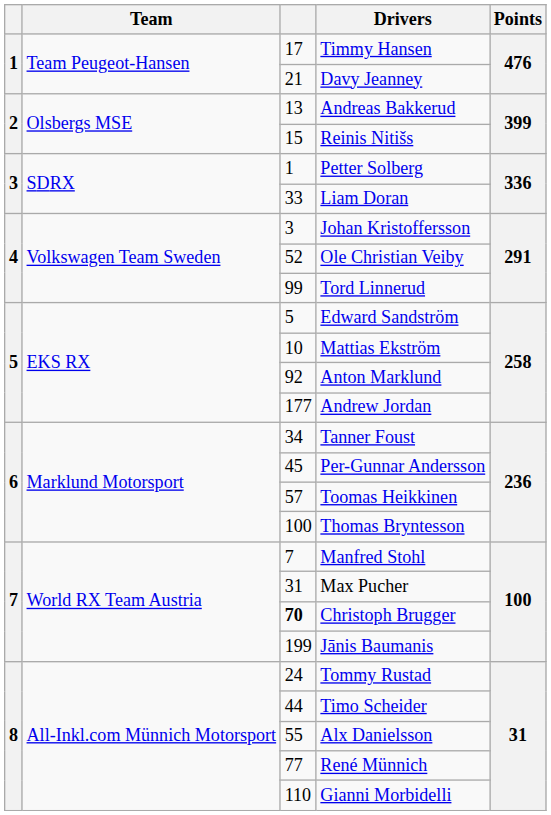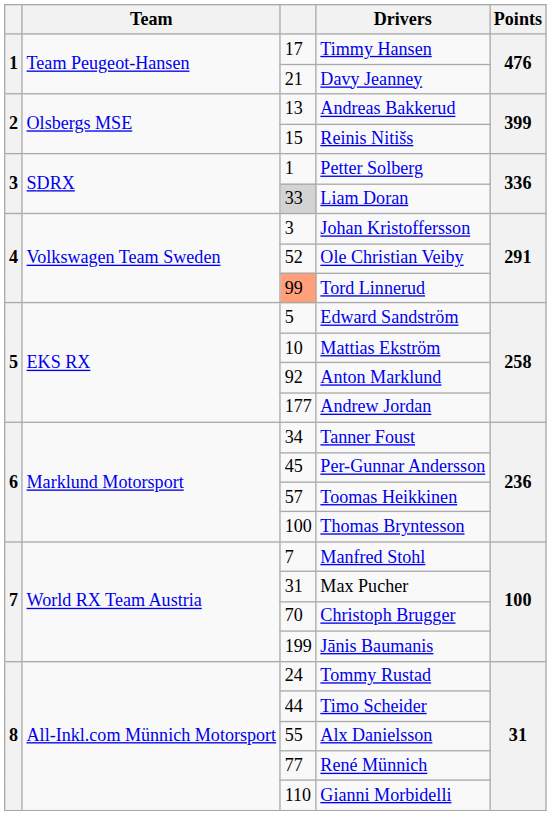Liam Doran | column 3: no background -> lightgrey background
Tord Linnerud | column 3: no background -> lightsalmon background
Christoph Brugger | column 3: bold -> normal
